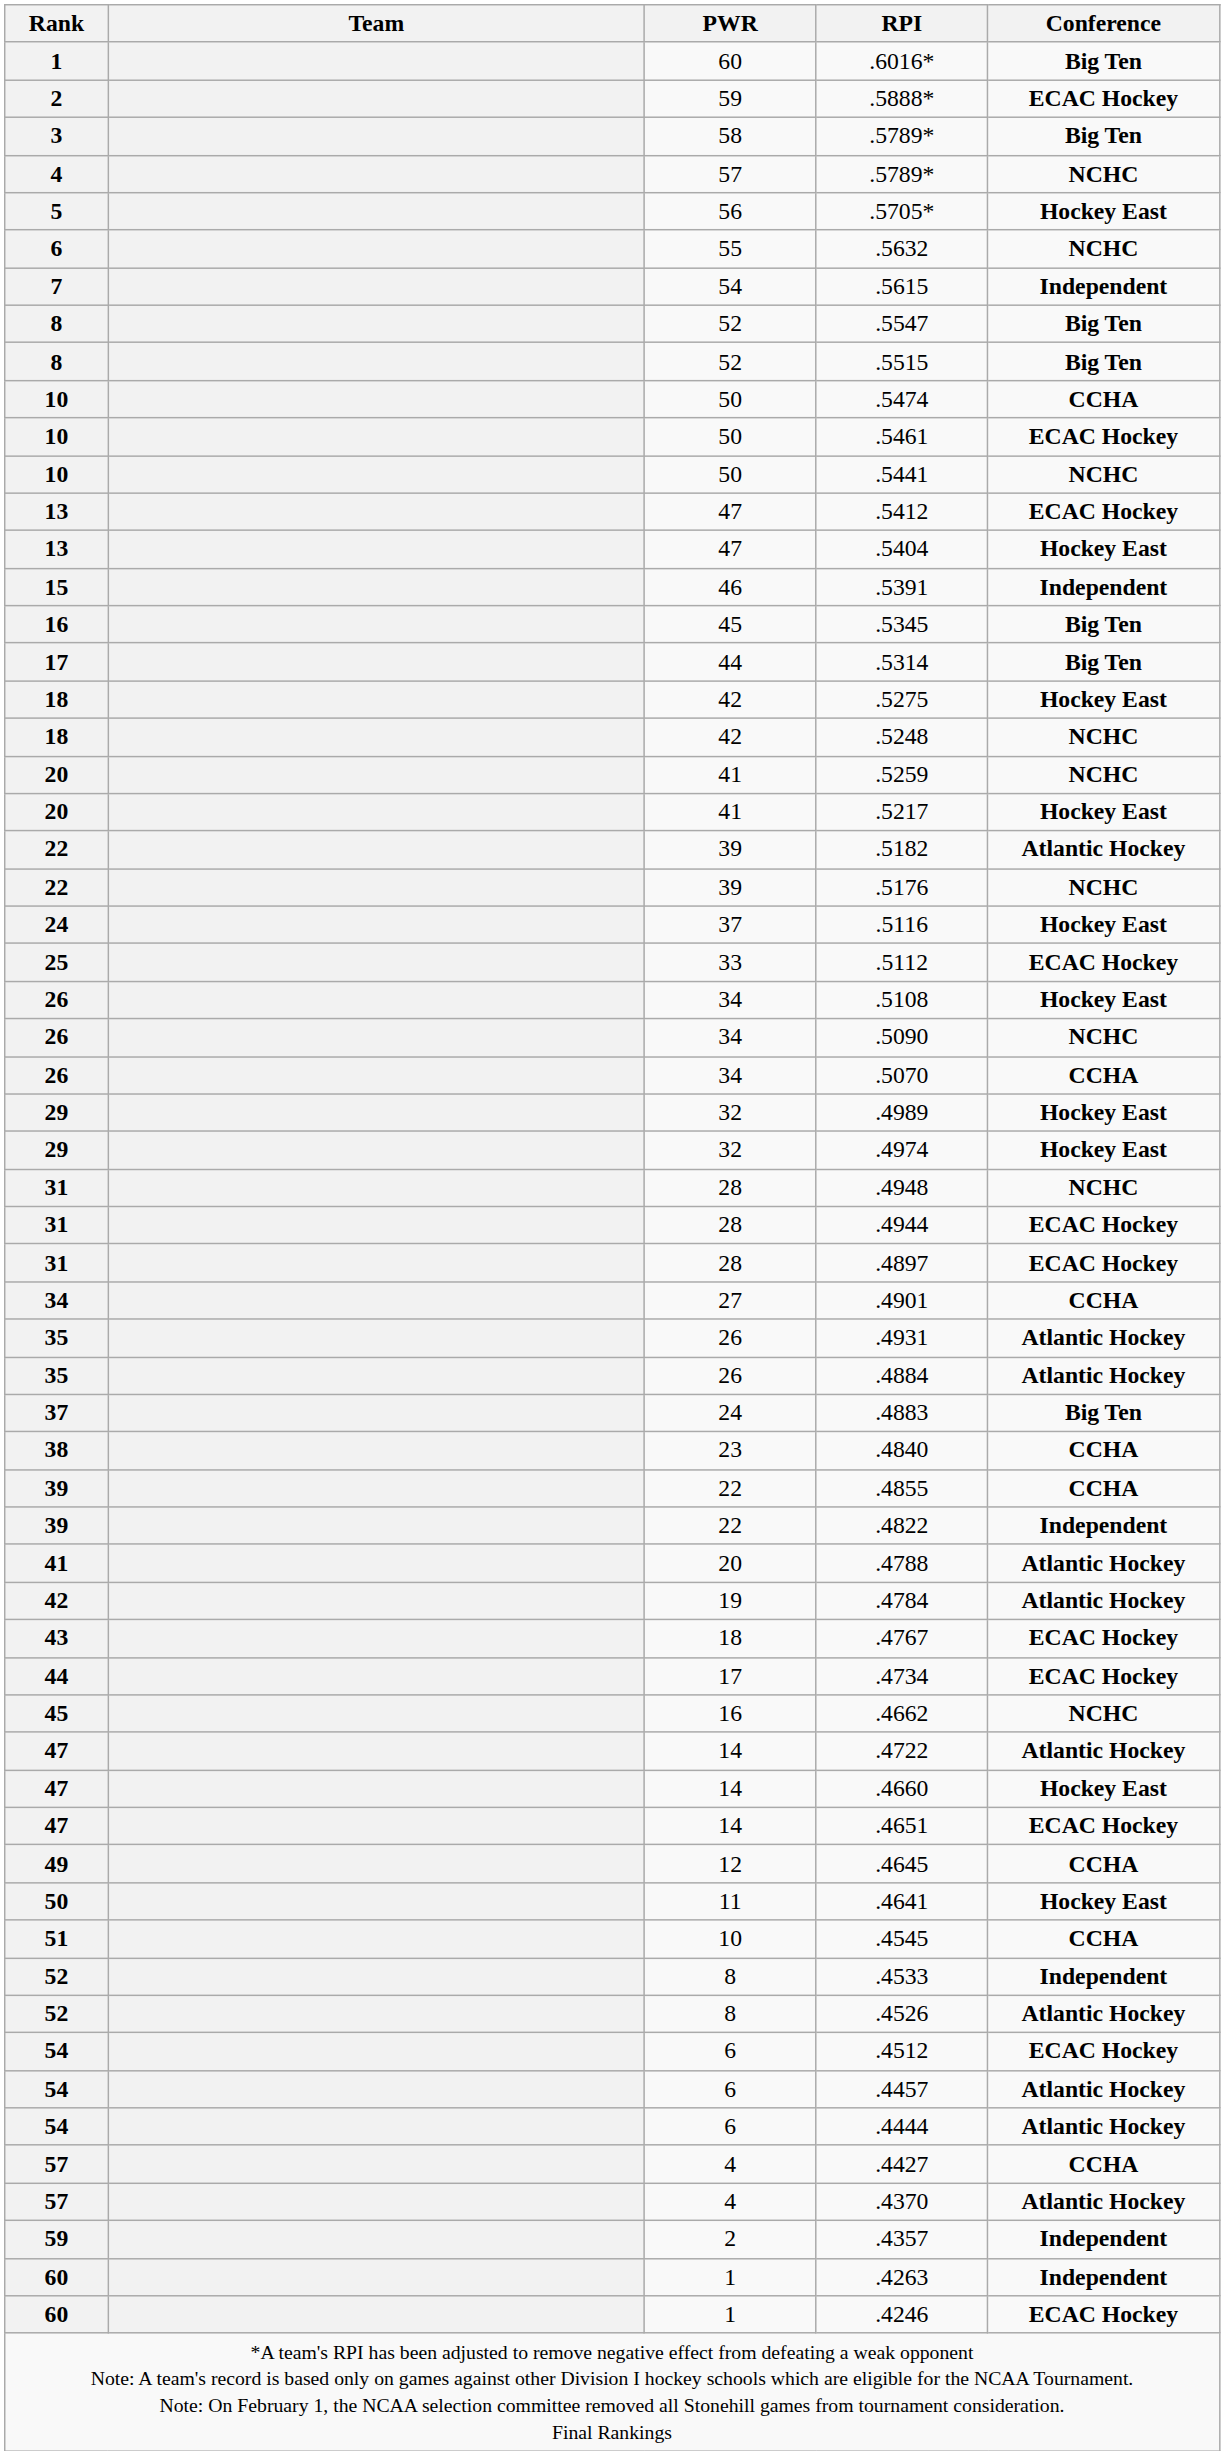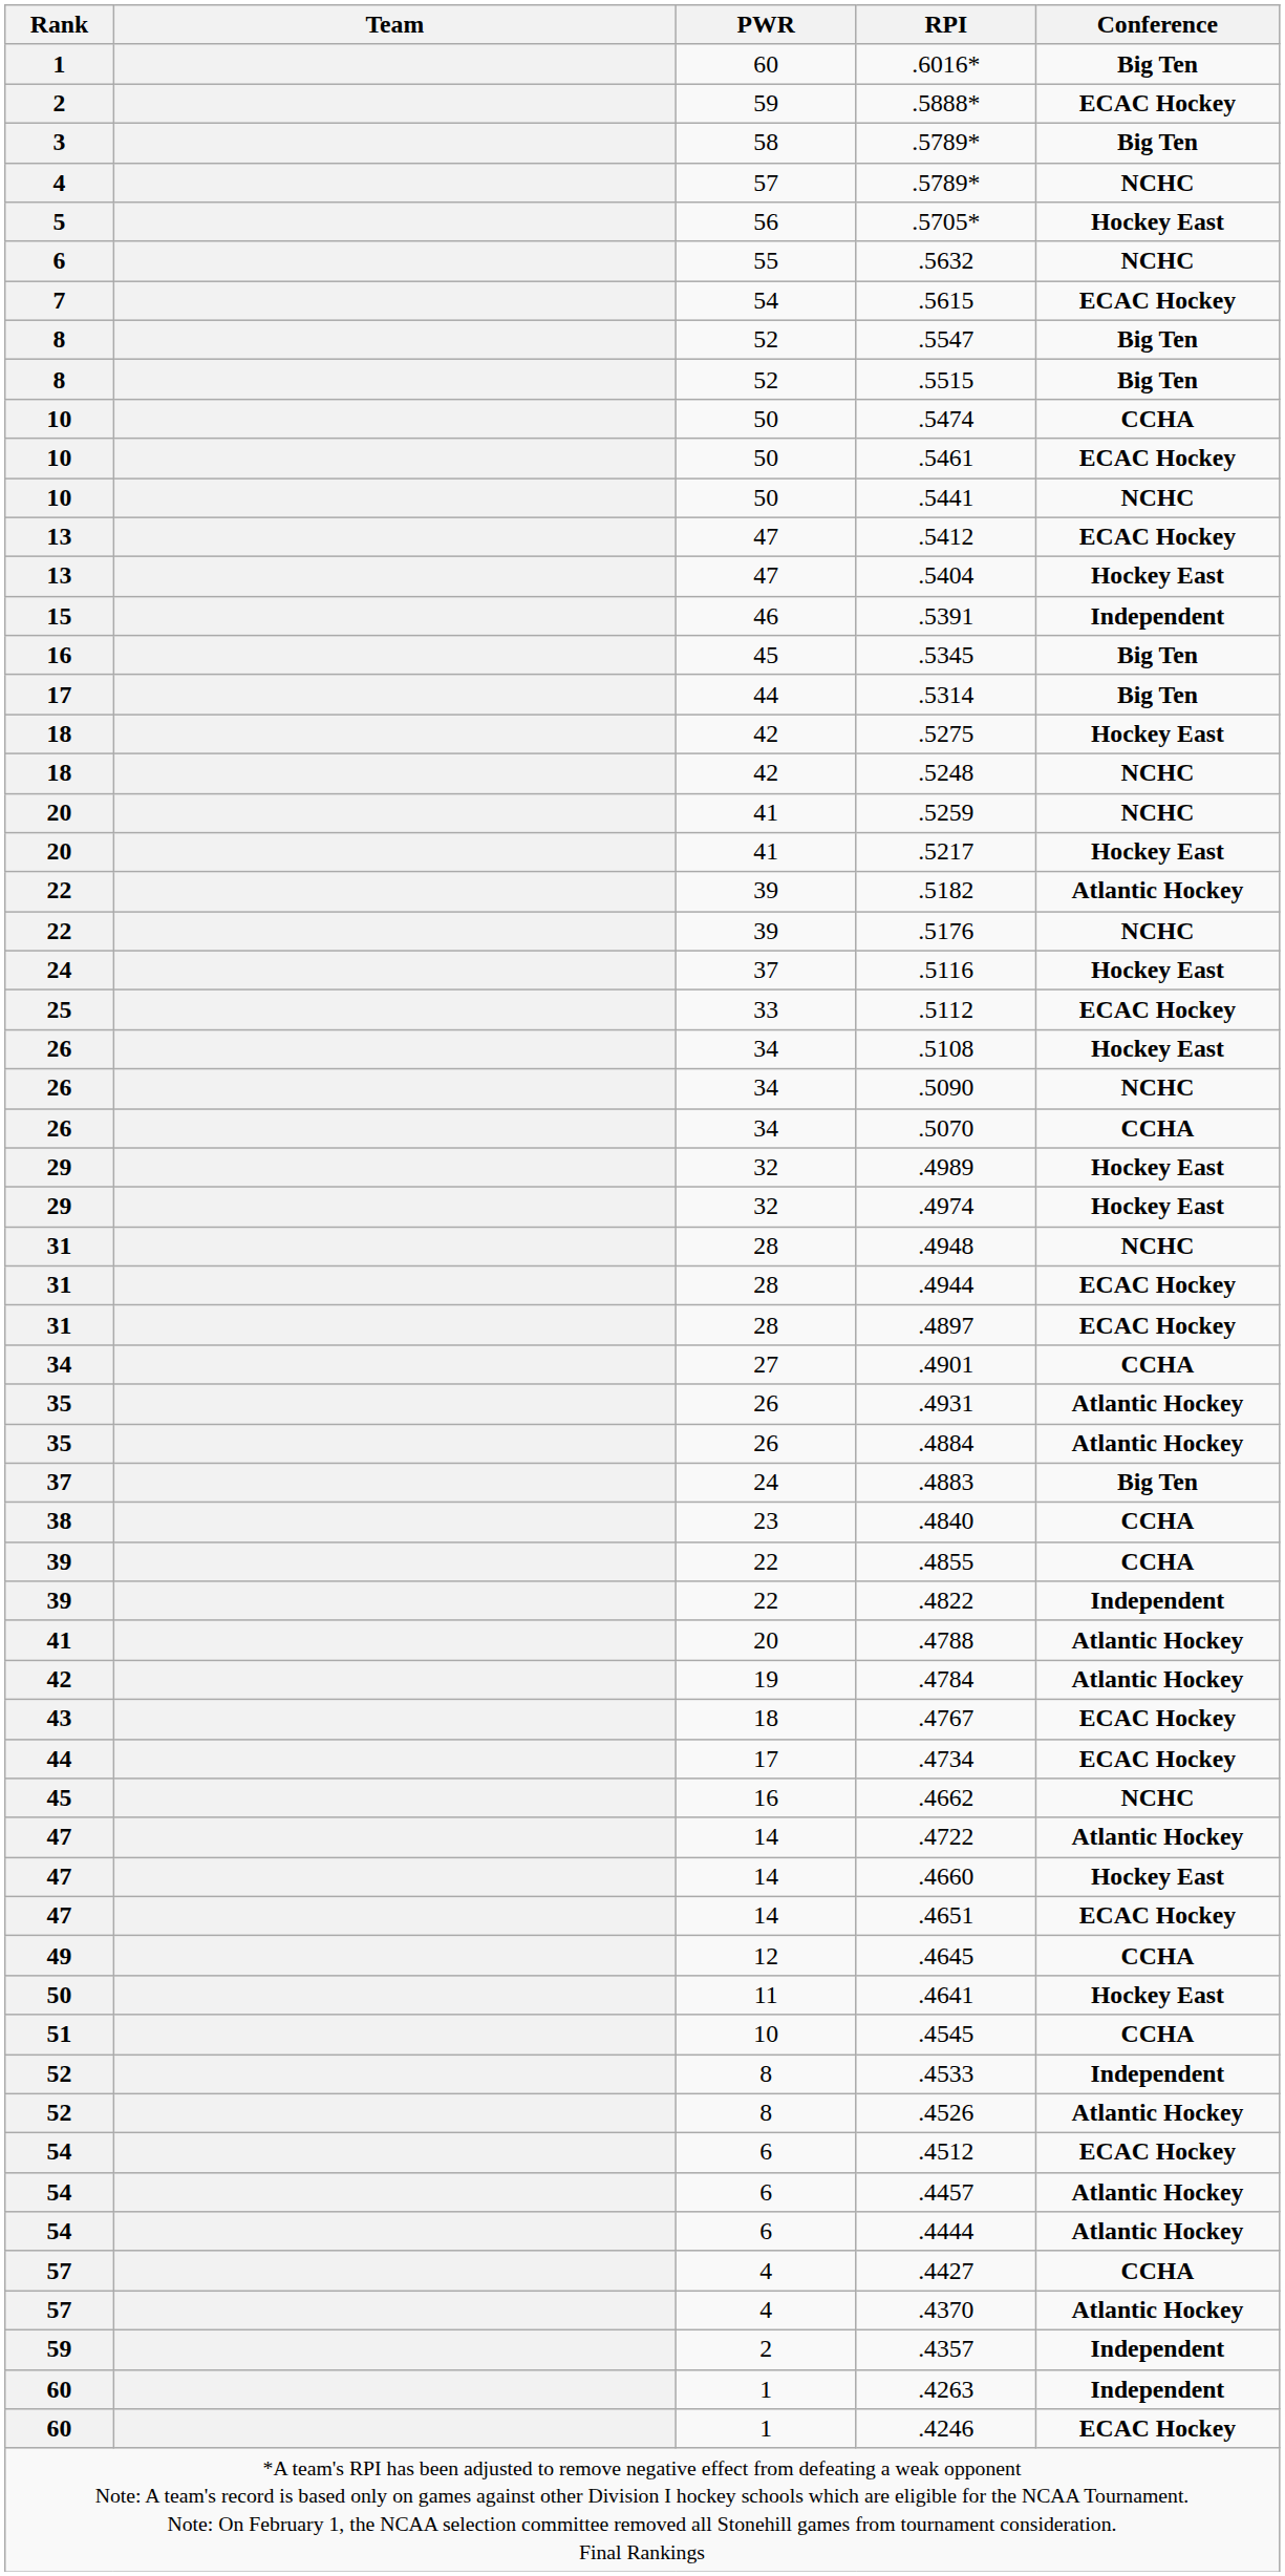.5615 | Conference: Independent -> ECAC Hockey
